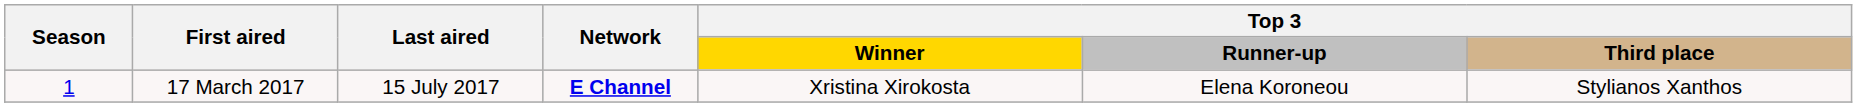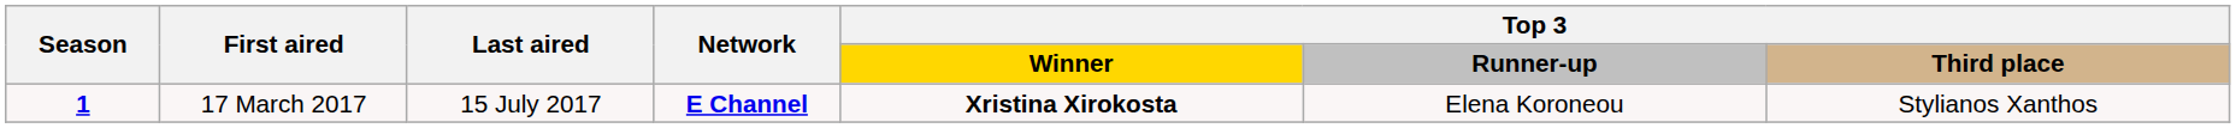17 March 2017 | Season: normal -> bold
17 March 2017 | Top 3 / Winner: normal -> bold
